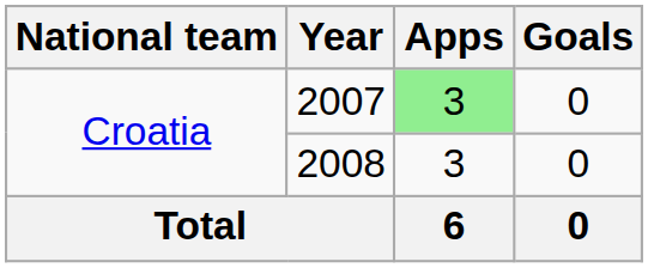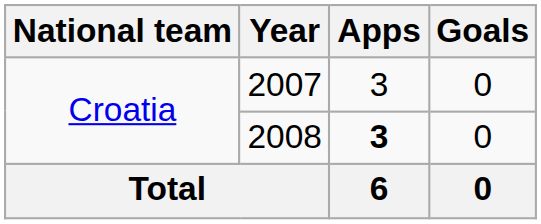2007 | Apps: lightgreen background -> no background
2008 | Apps: normal -> bold
